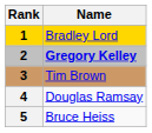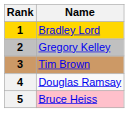Gregory Kelley | Name: bold -> normal
Bruce Heiss | Name: no background -> pink background
